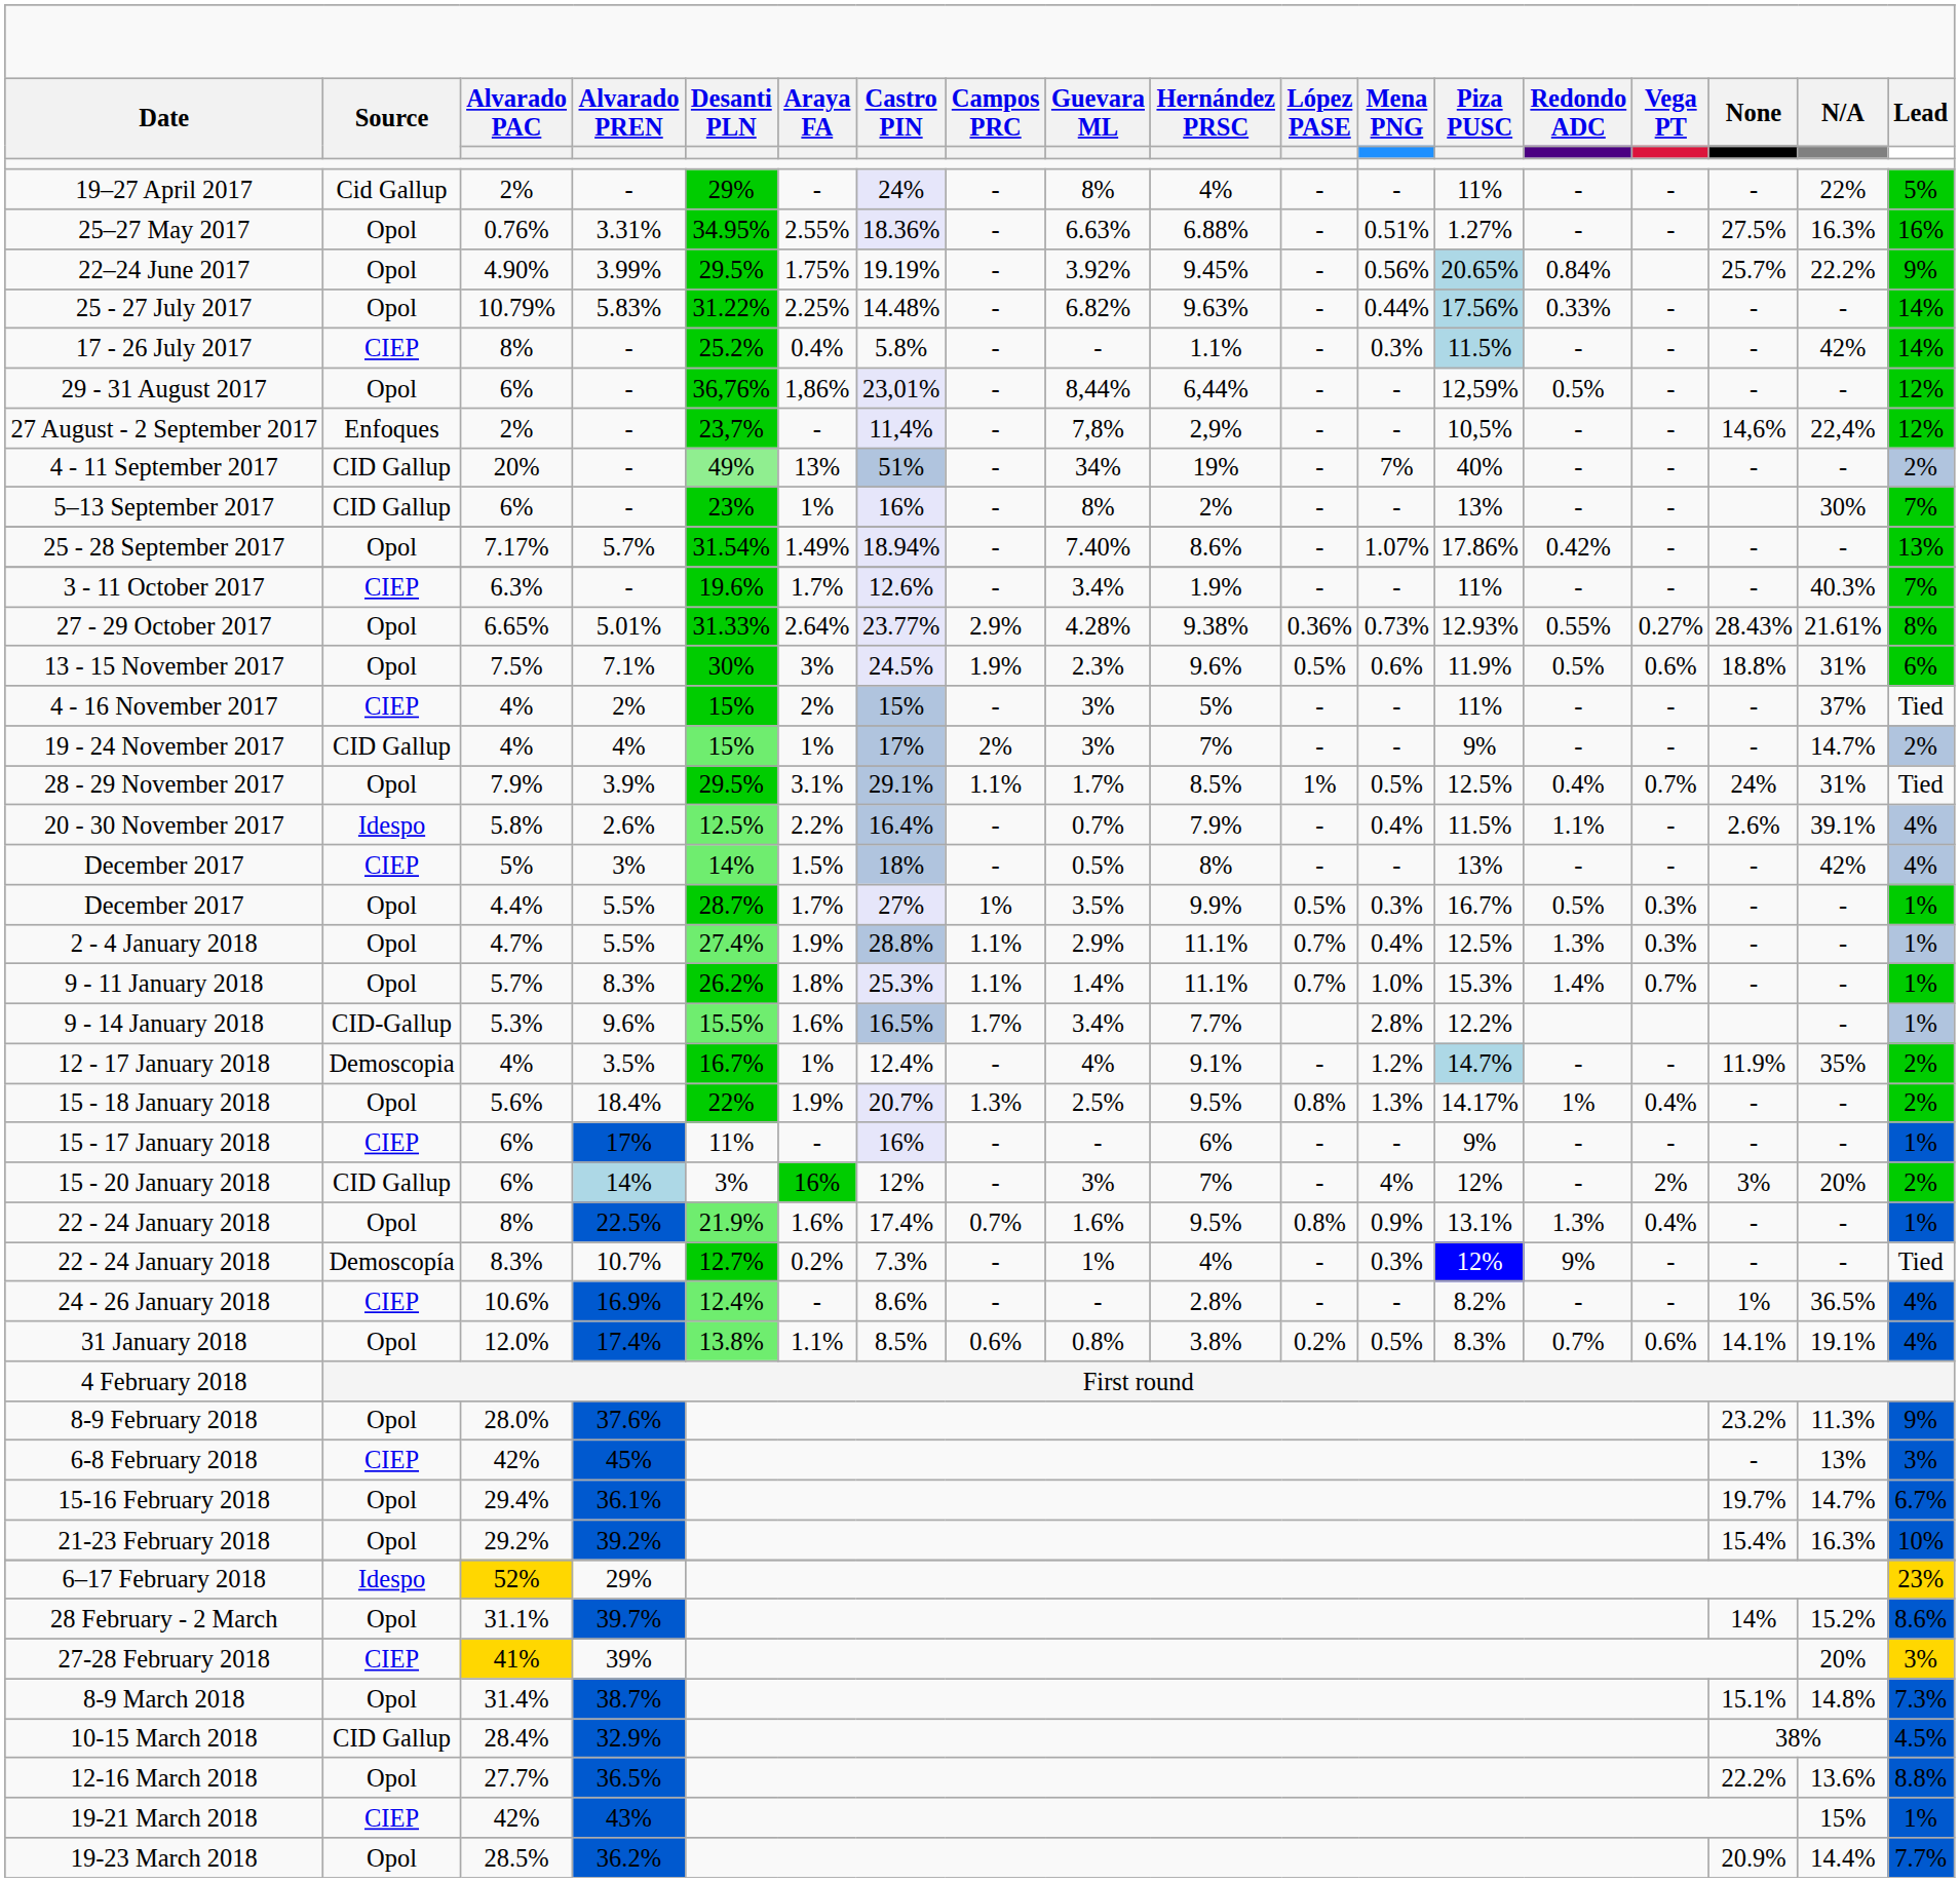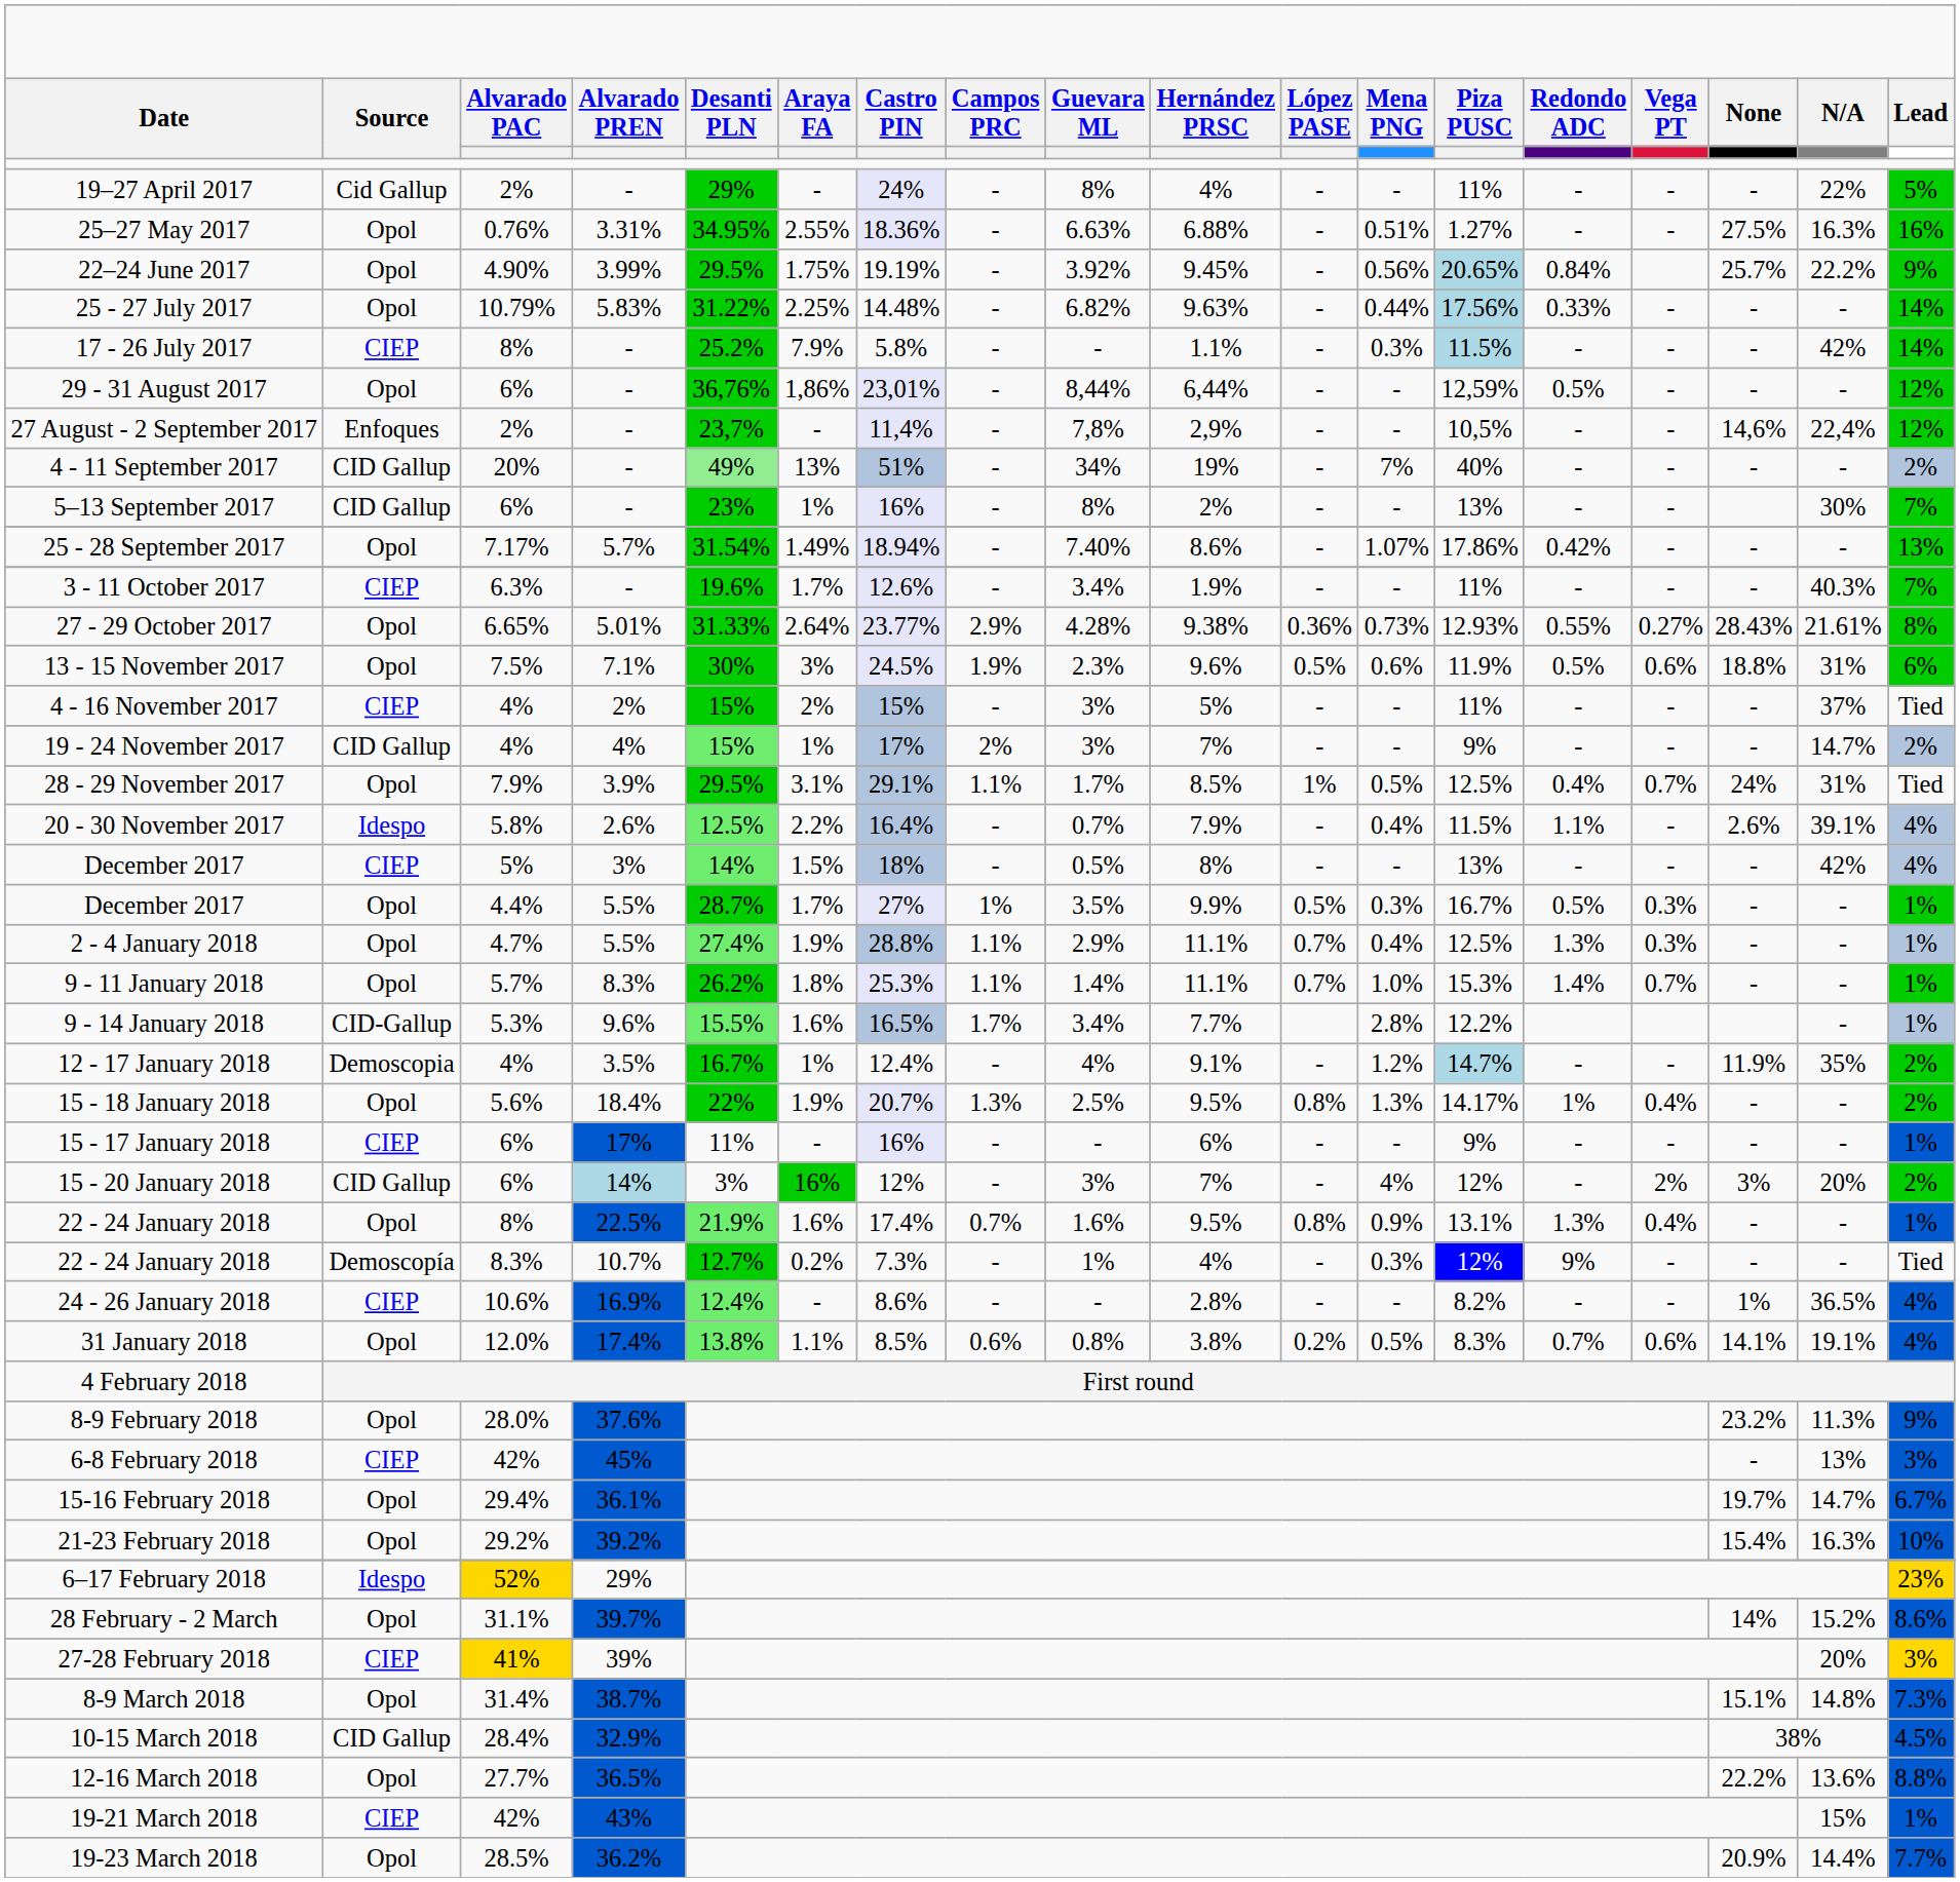17 - 26 July 2017 | Araya FA: 0.4% -> 7.9%
